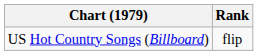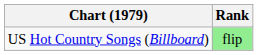US Hot Country Songs (Billboard) | Rank: no background -> lightgreen background
